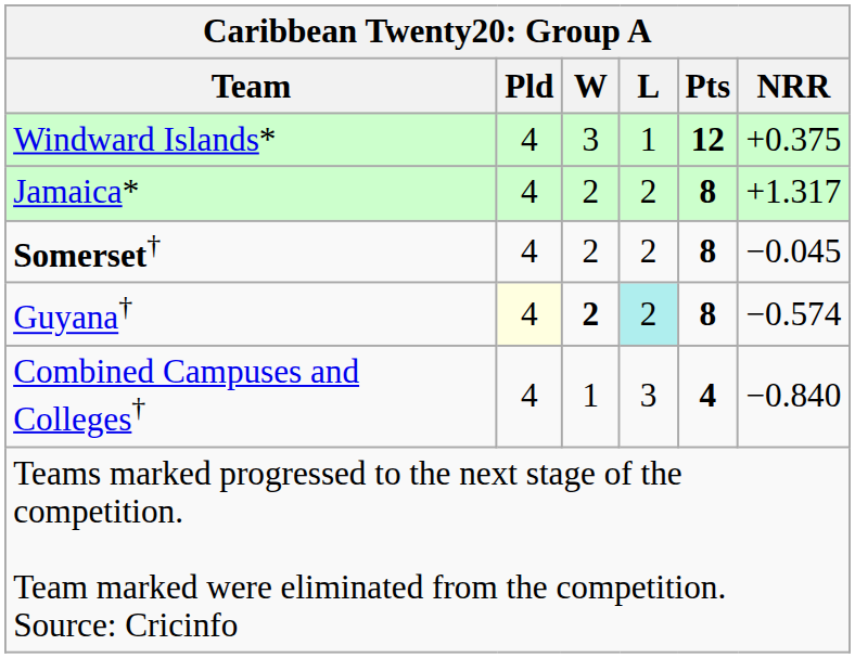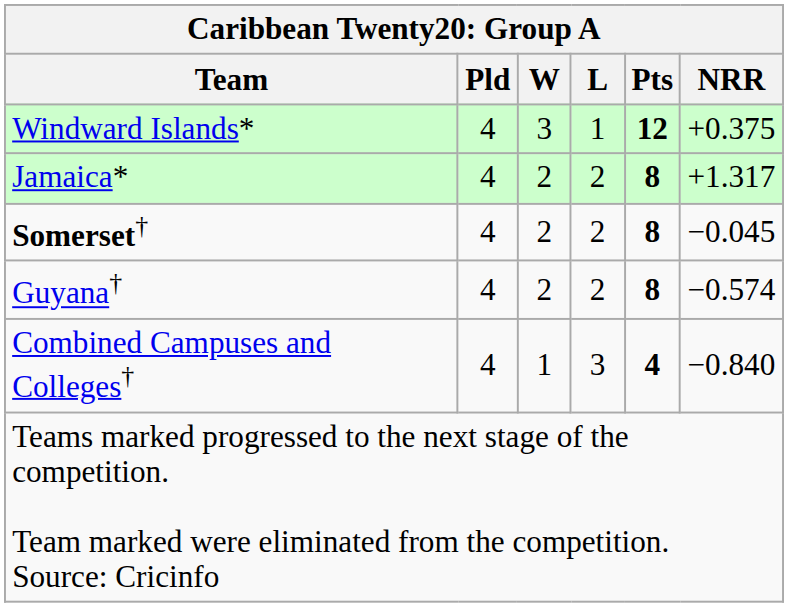Guyana† | Pld: lightyellow background -> no background
Guyana† | W: bold -> normal
Guyana† | L: paleturquoise background -> no background
